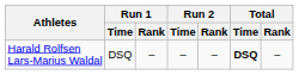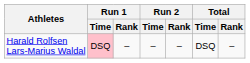Harald Rolfsen Lars-Marius Waldal | Run 1 / Time: no background -> pink background
Harald Rolfsen Lars-Marius Waldal | Total / Time: bold -> normal
